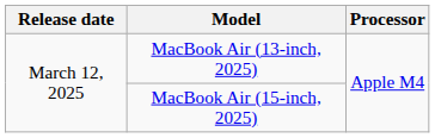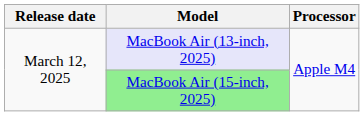MacBook Air (13-inch, 2025) | Model: no background -> lavender background
MacBook Air (15-inch, 2025) | Model: no background -> lightgreen background
